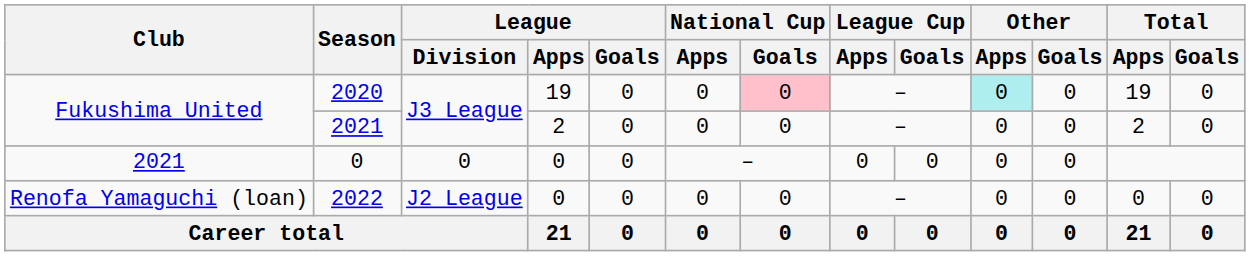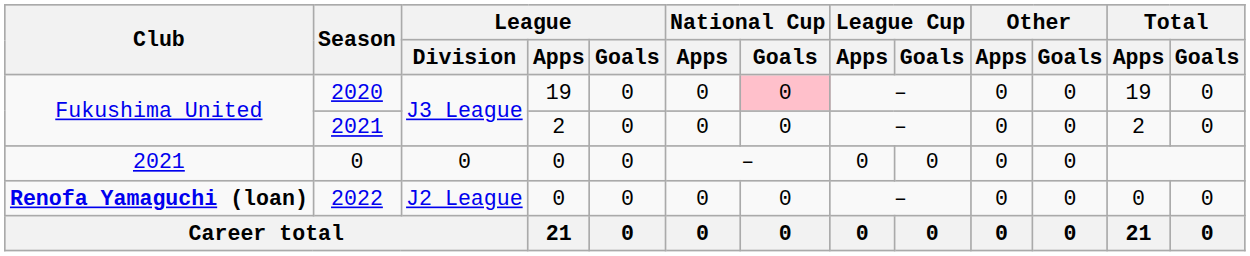2020 | Other / Apps: paleturquoise background -> no background
2022 | Club: normal -> bold
